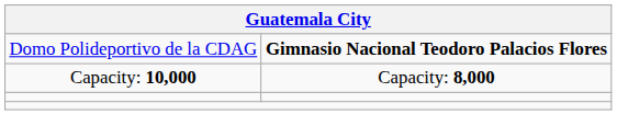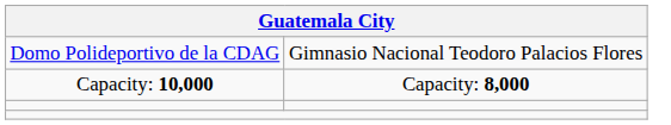row 2 | column 2: bold -> normal
